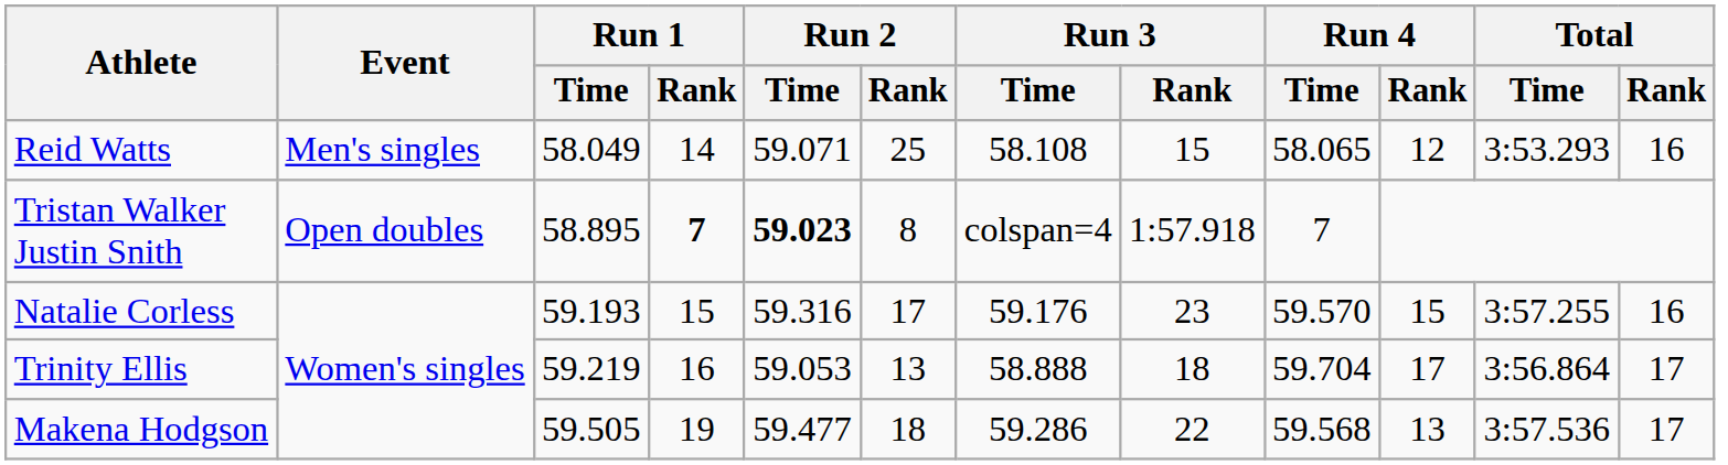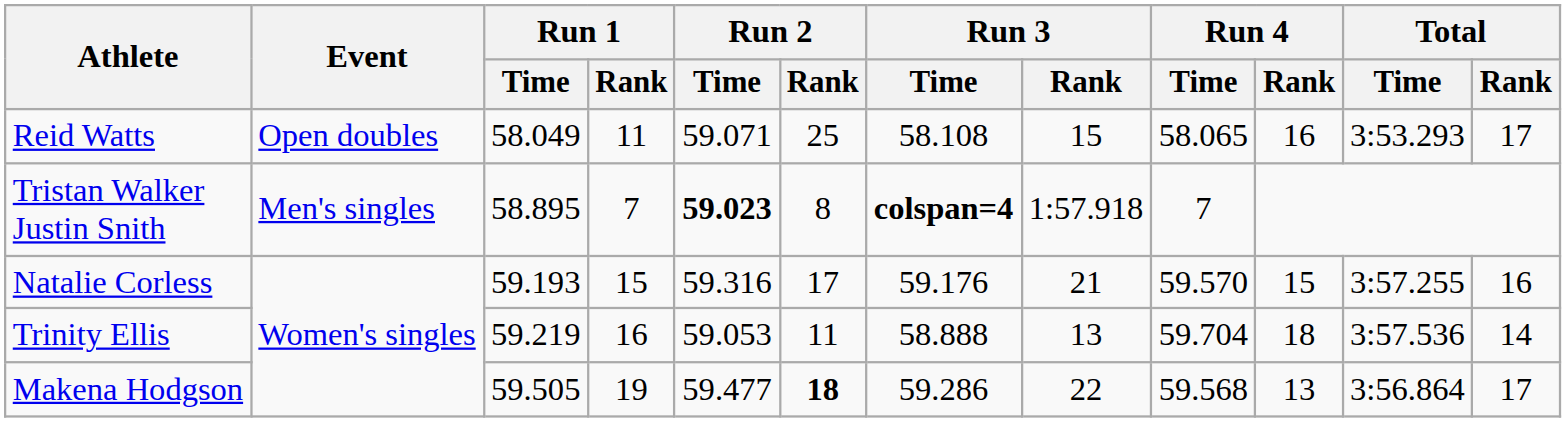Reid Watts | Event: Men's singles -> Open doubles
Reid Watts | Run 1 / Rank: 14 -> 11
Reid Watts | Run 4 / Rank: 12 -> 16
Reid Watts | Total / Rank: 16 -> 17
Tristan Walker Justin Snith | Event: Open doubles -> Men's singles
Tristan Walker Justin Snith | Run 1 / Rank: bold -> normal
Tristan Walker Justin Snith | Run 3 / Time: normal -> bold
Natalie Corless | Run 3 / Rank: 23 -> 21
Trinity Ellis | Run 2 / Rank: 13 -> 11
Trinity Ellis | Run 3 / Rank: 18 -> 13
Trinity Ellis | Run 4 / Rank: 17 -> 18
Trinity Ellis | Total / Time: 3:56.864 -> 3:57.536
Trinity Ellis | Total / Rank: 17 -> 14
Makena Hodgson | Run 2 / Rank: normal -> bold
Makena Hodgson | Total / Time: 3:57.536 -> 3:56.864
